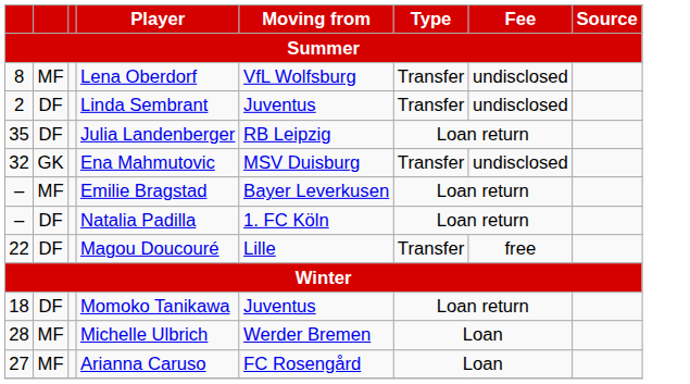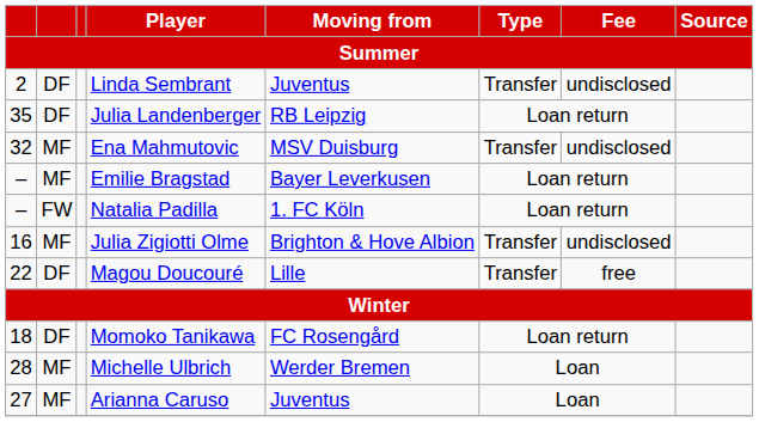- row: 8 | MF | Lena Oberdorf | VfL Wolfsburg | Transfer | undisclosed
Ena Mahmutovic | column 2: GK -> MF
Natalia Padilla | column 2: DF -> FW
+ row: 16 | MF | Julia Zigiotti Olme | Brighton & Hove Albion | Transfer | undisclosed
Momoko Tanikawa | Moving from: Juventus -> FC Rosengård
Arianna Caruso | Moving from: FC Rosengård -> Juventus
